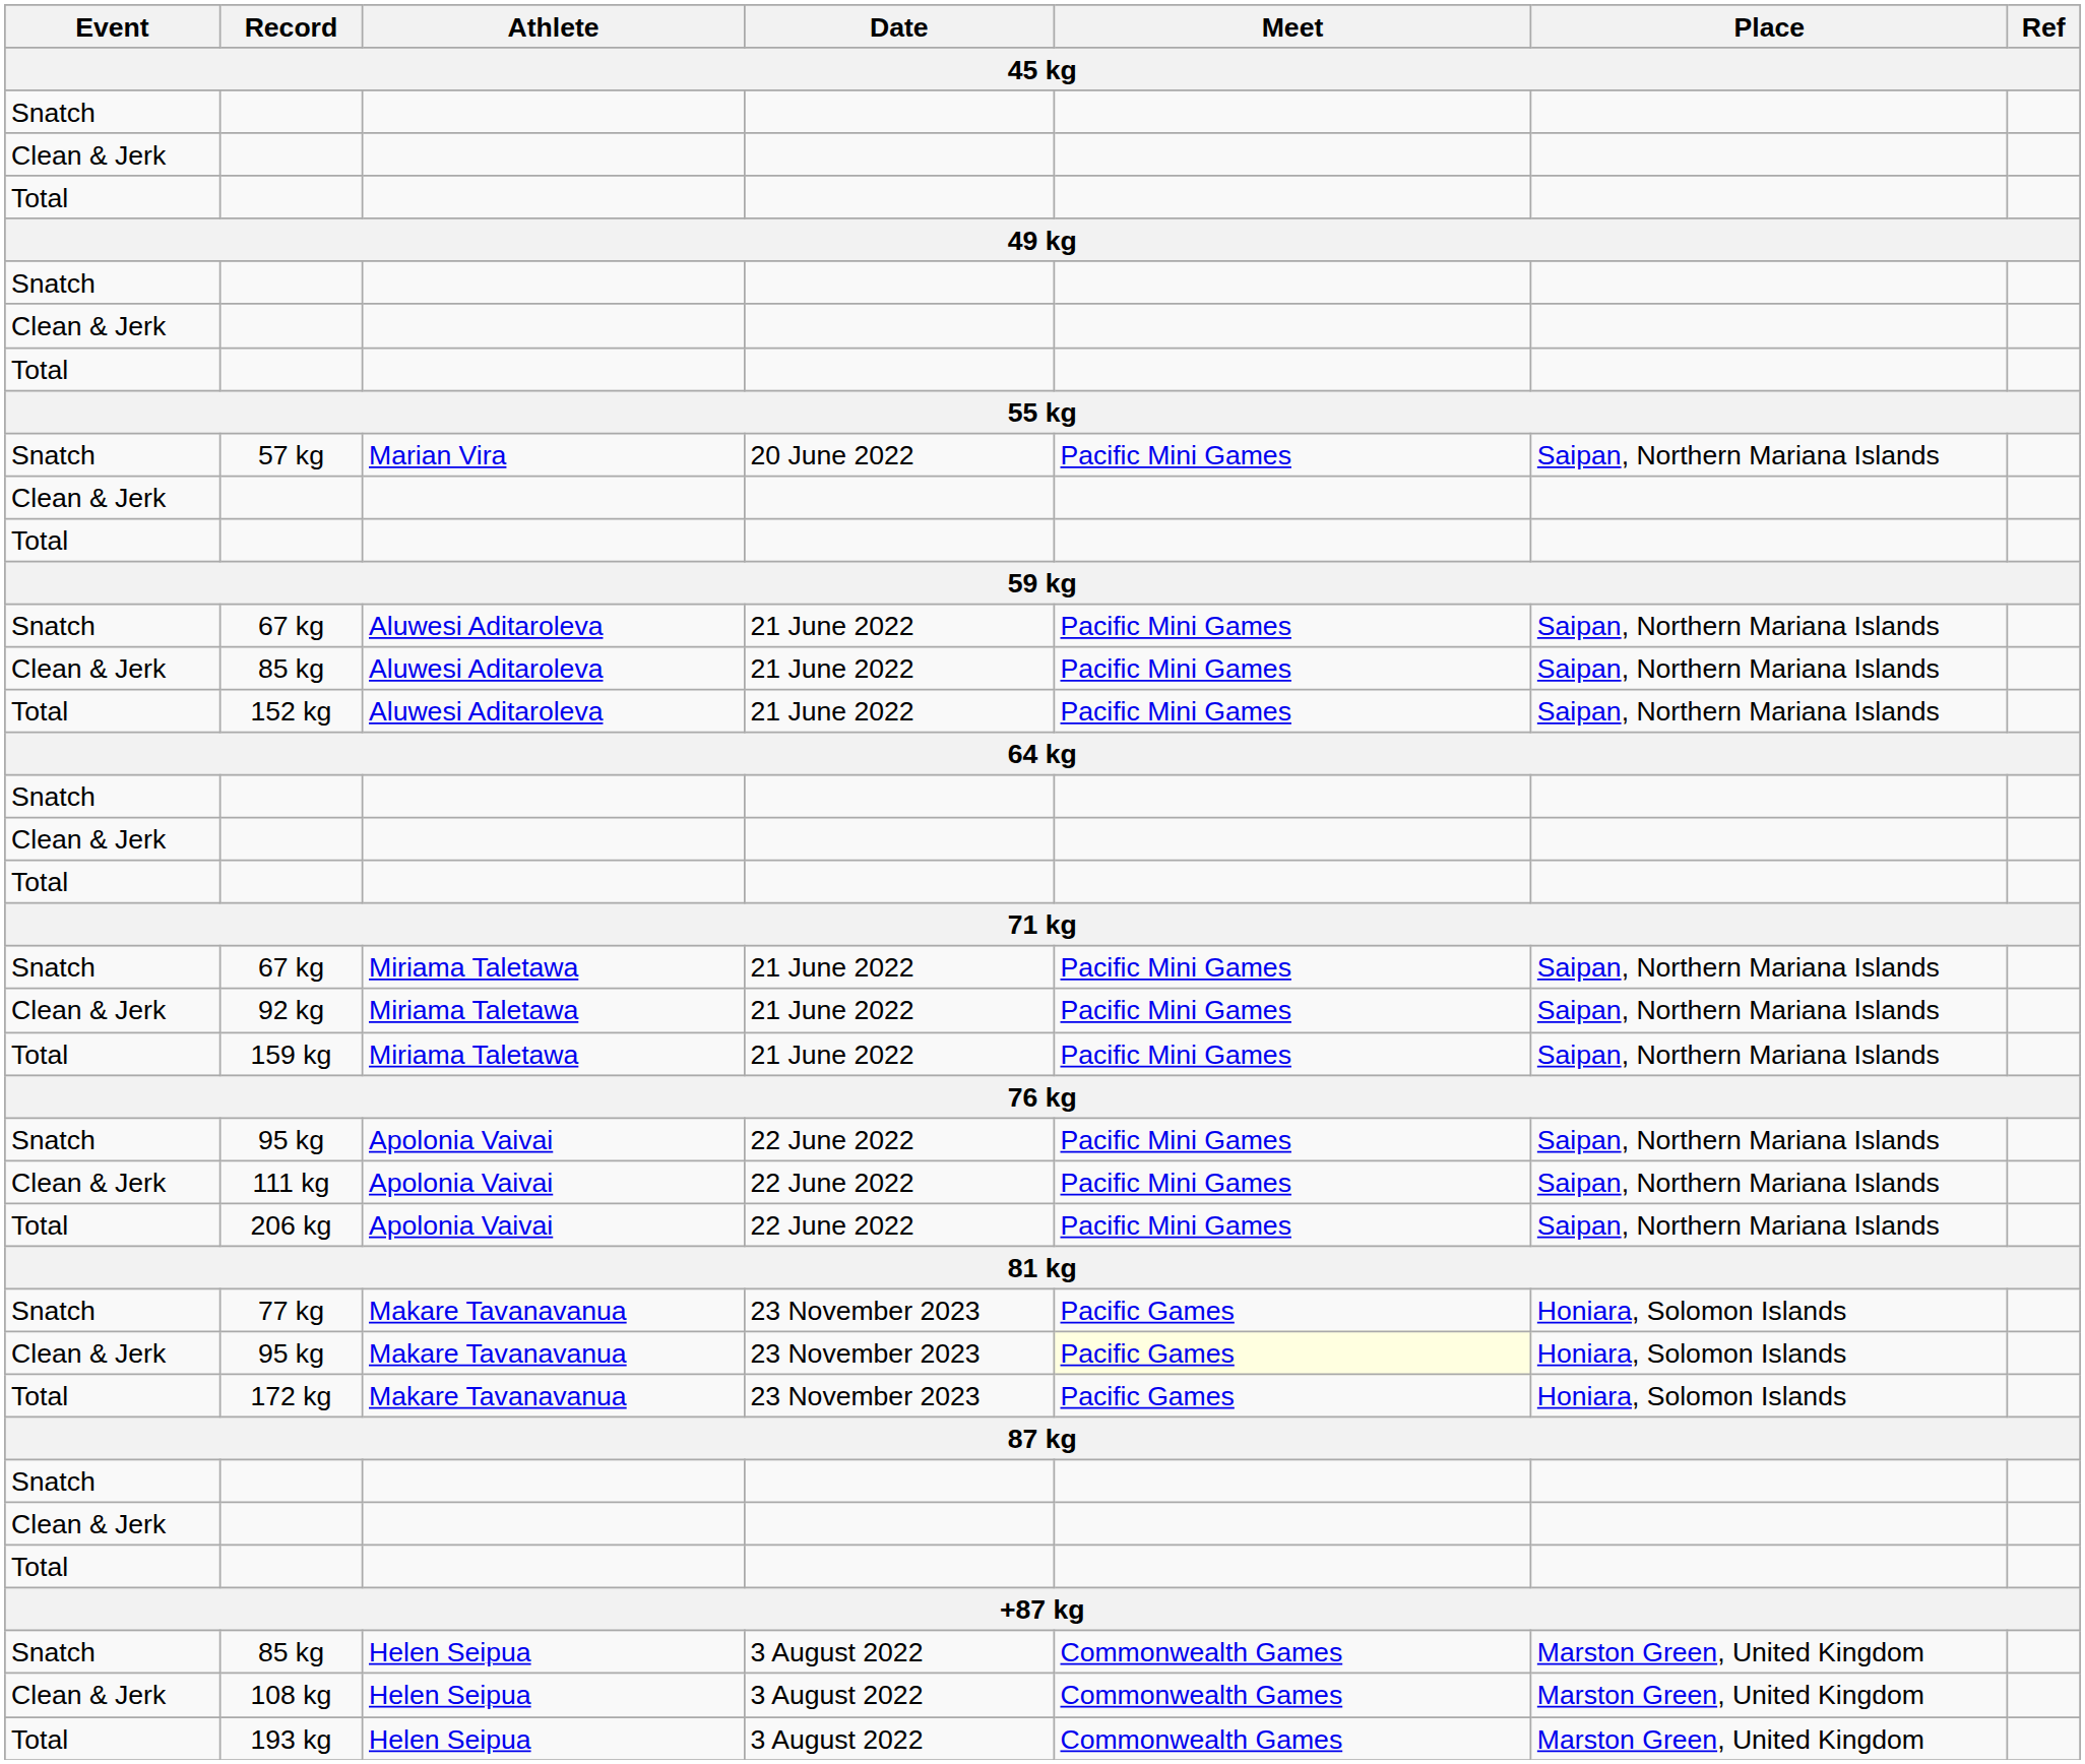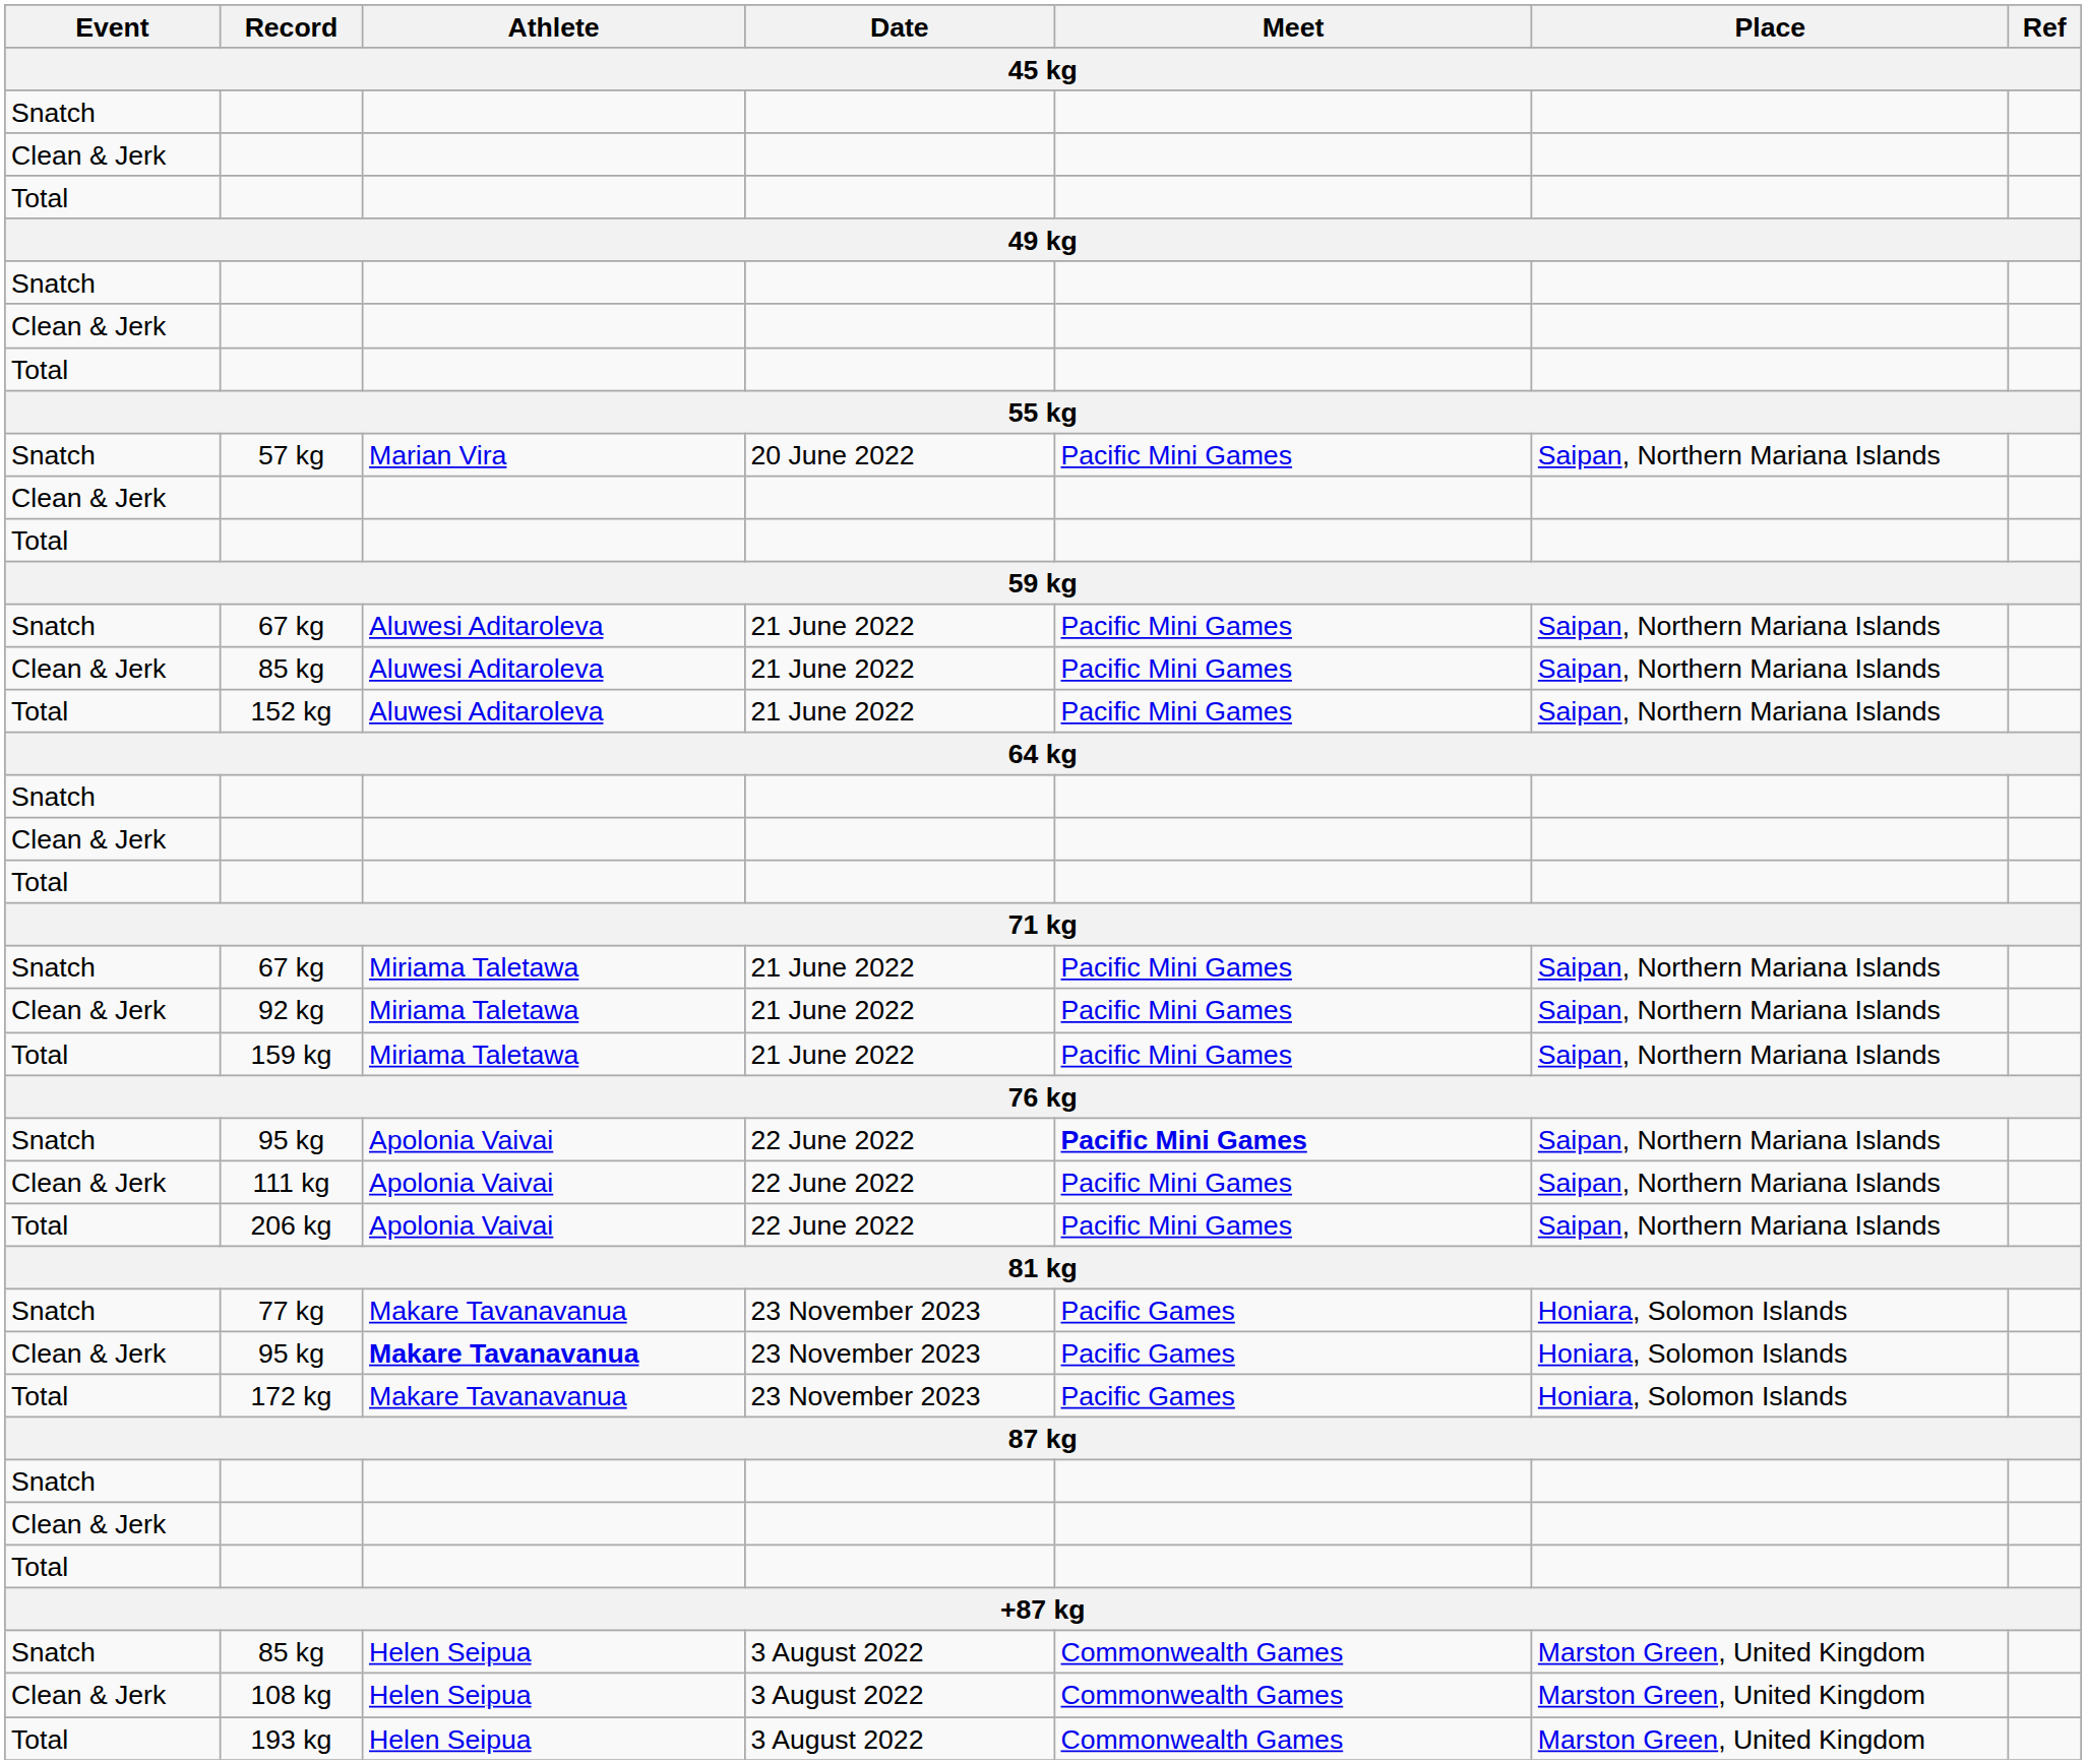Snatch / 95 kg | Meet: normal -> bold
Clean & Jerk / 95 kg | Athlete: normal -> bold
Clean & Jerk / 95 kg | Meet: lightyellow background -> no background
